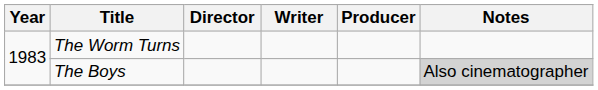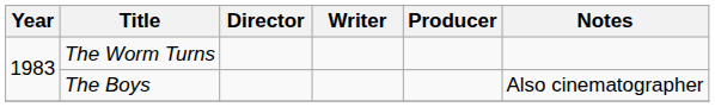The Boys | Notes: lightgrey background -> no background
